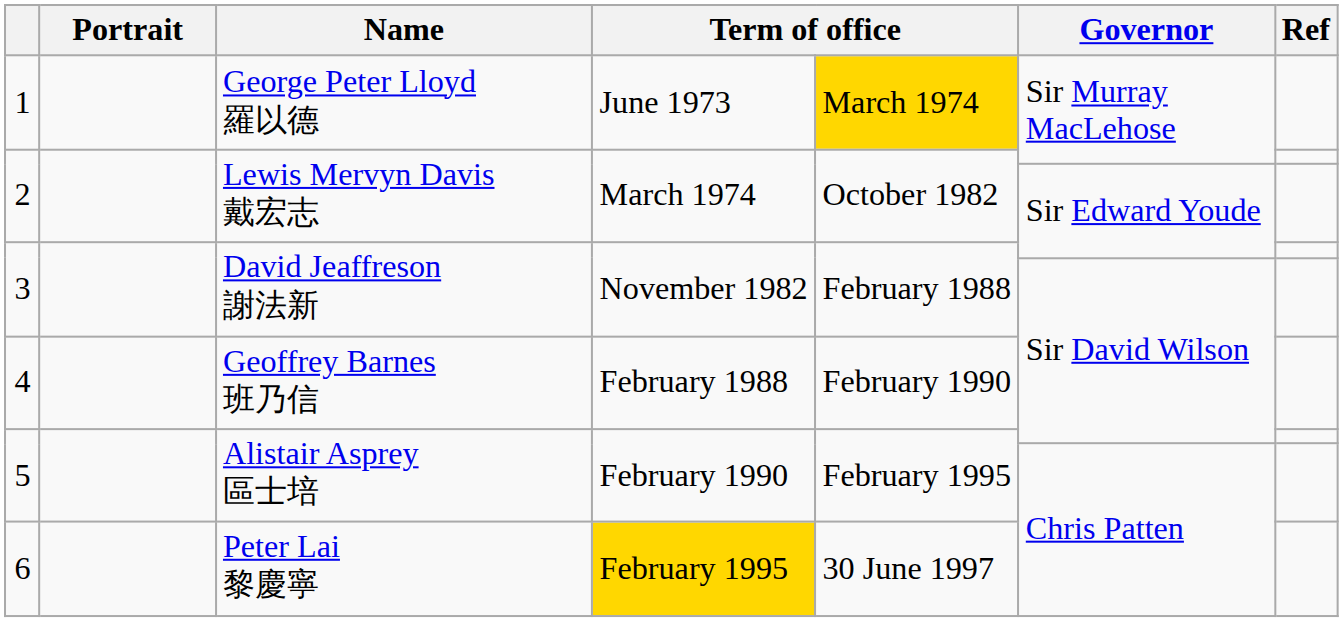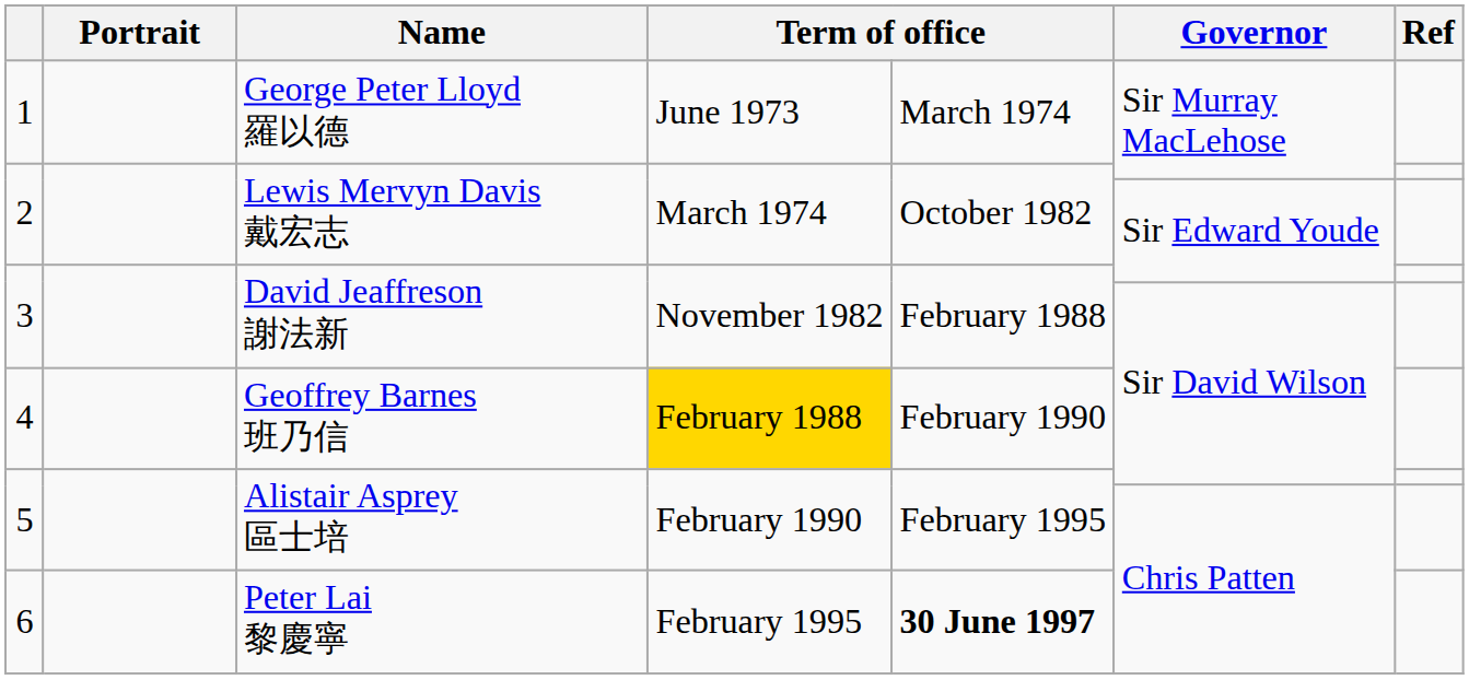1 | column 5: gold background -> no background
4 | column 4: no background -> gold background
6 | column 4: gold background -> no background
6 | column 5: normal -> bold
